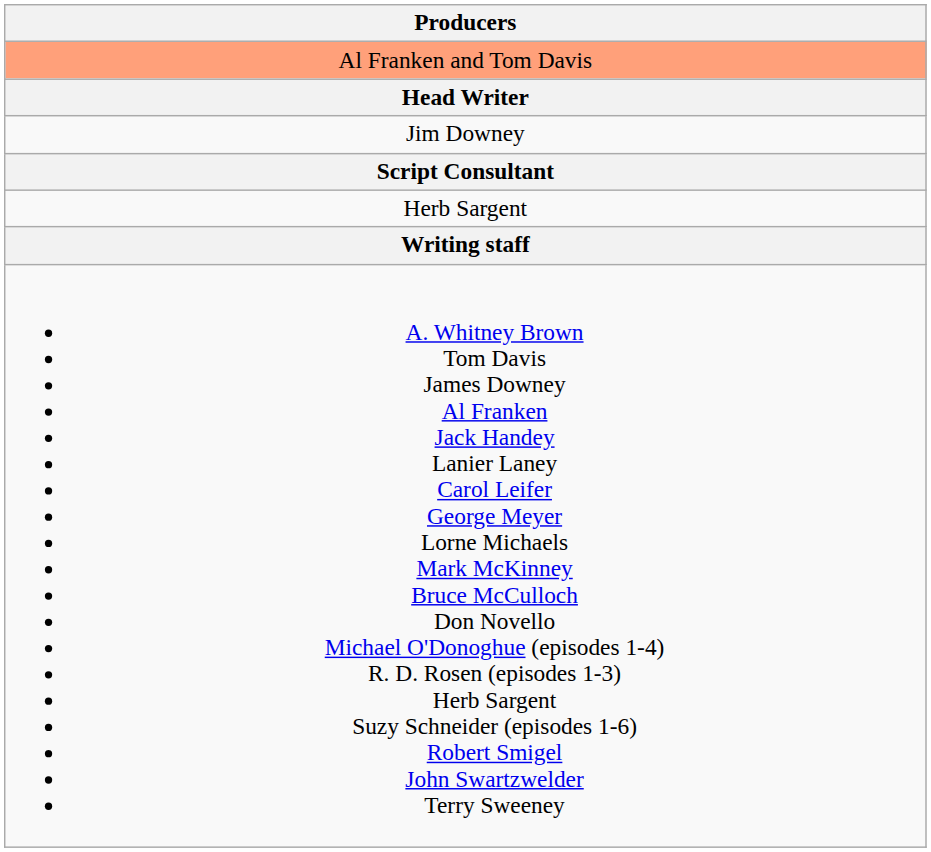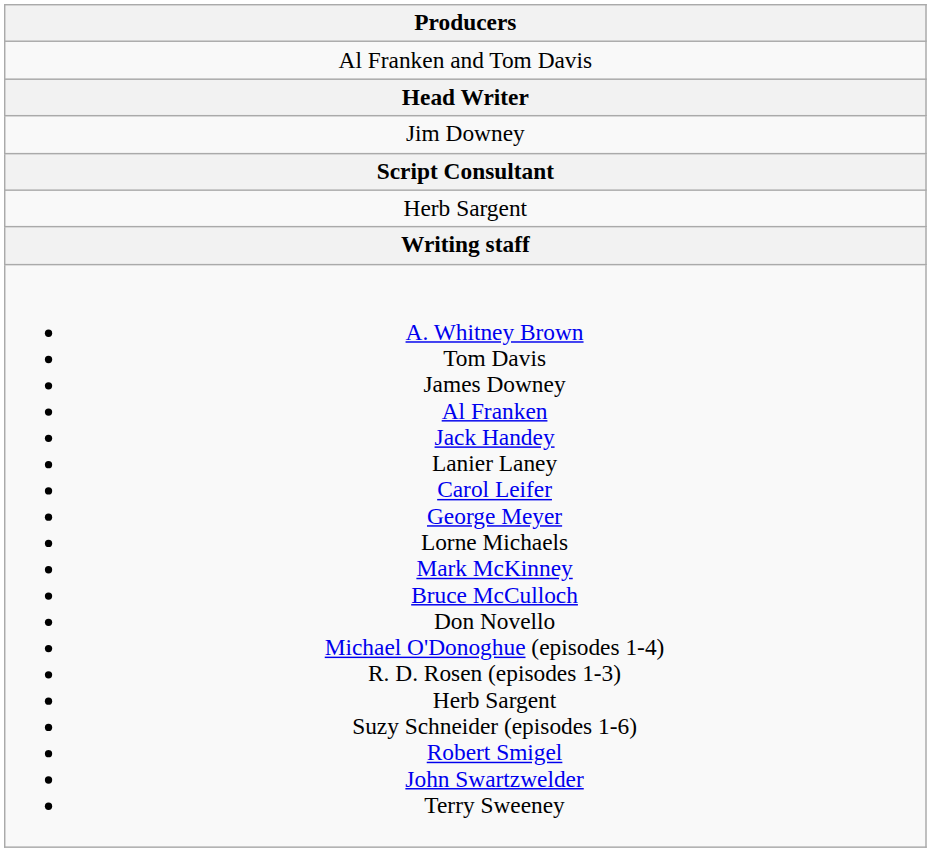row 2 | column 1: lightsalmon background -> no background
